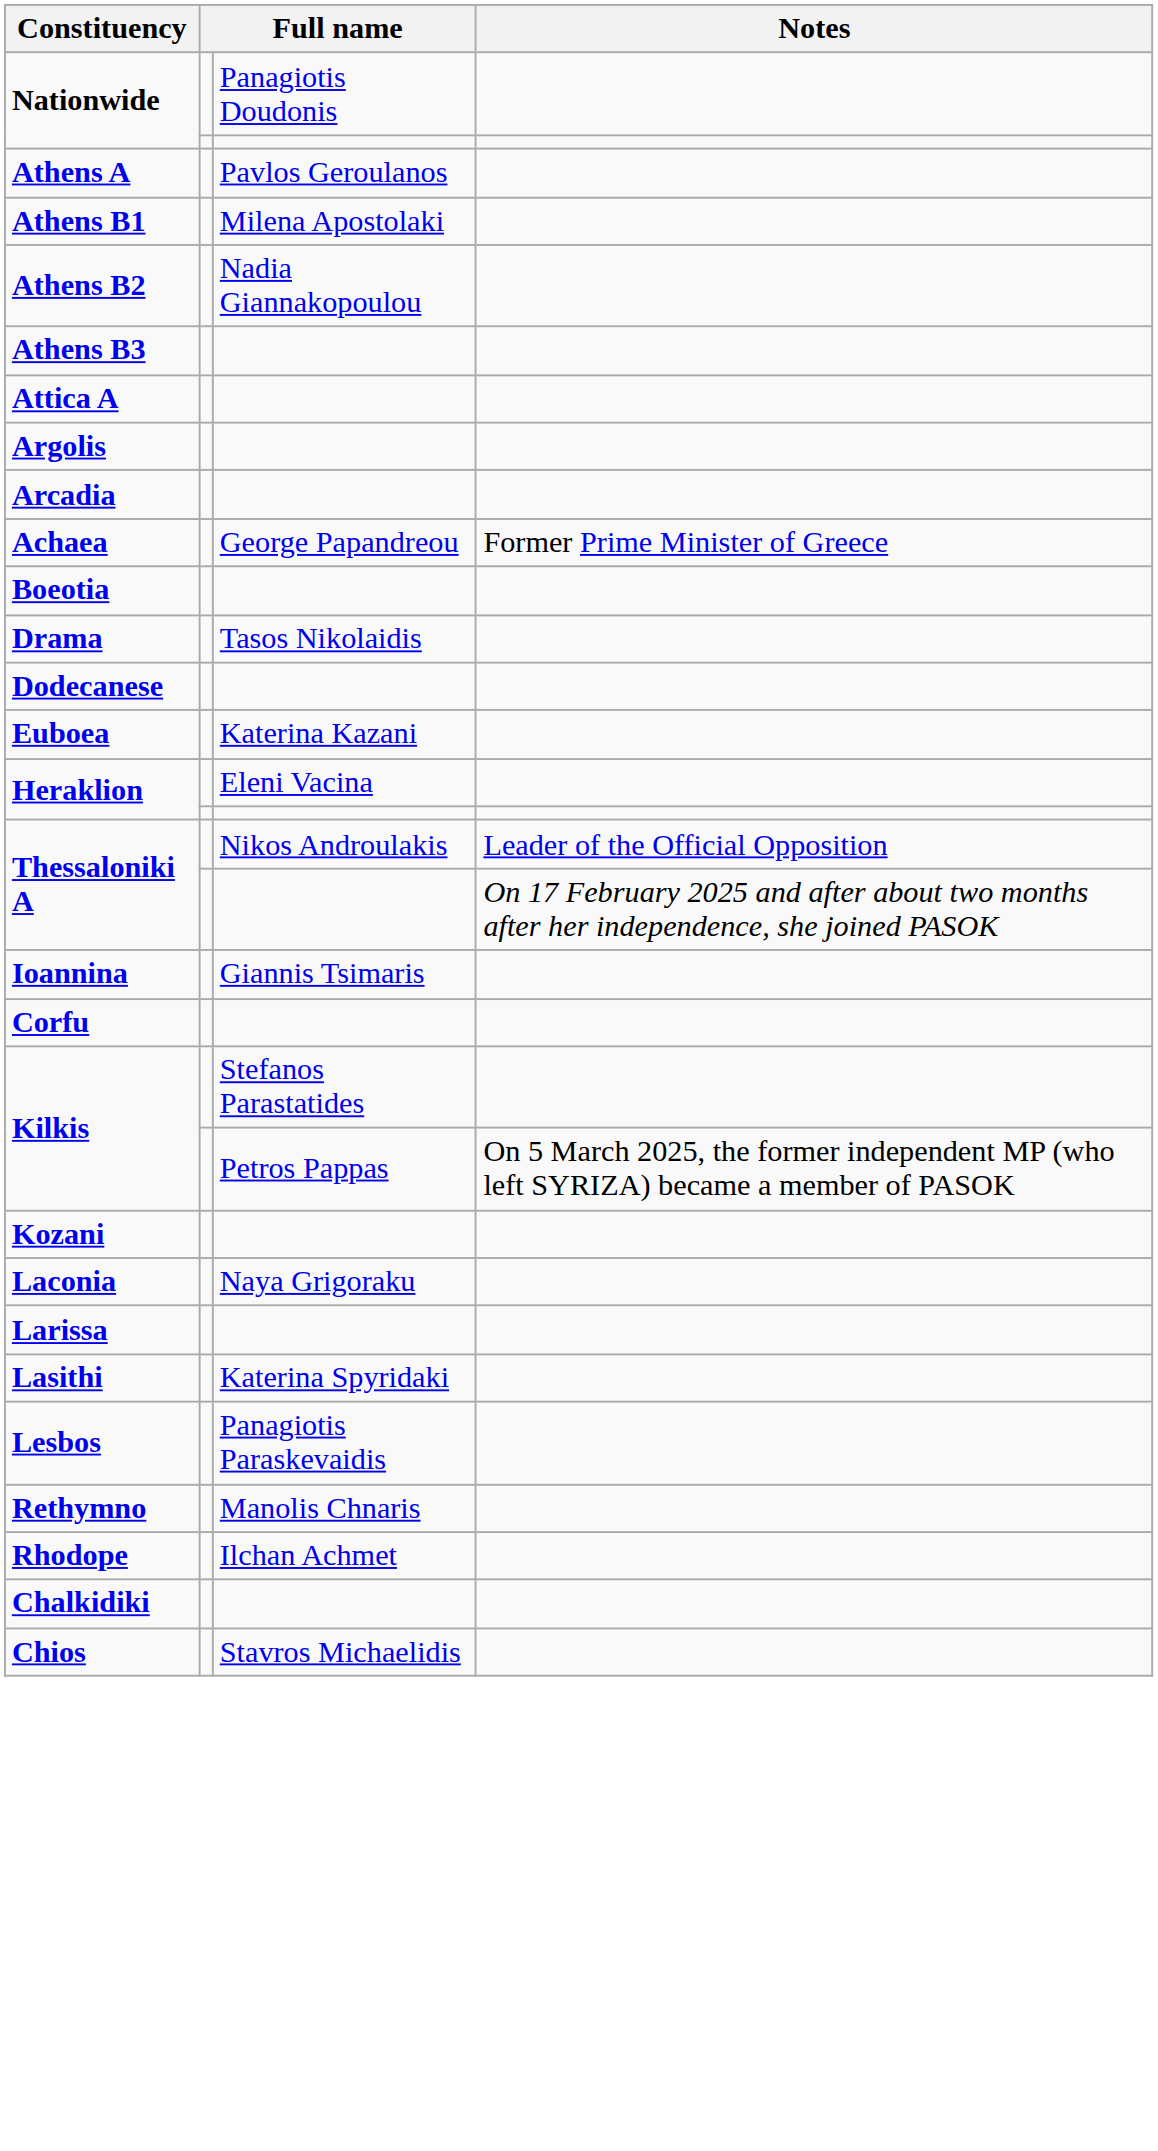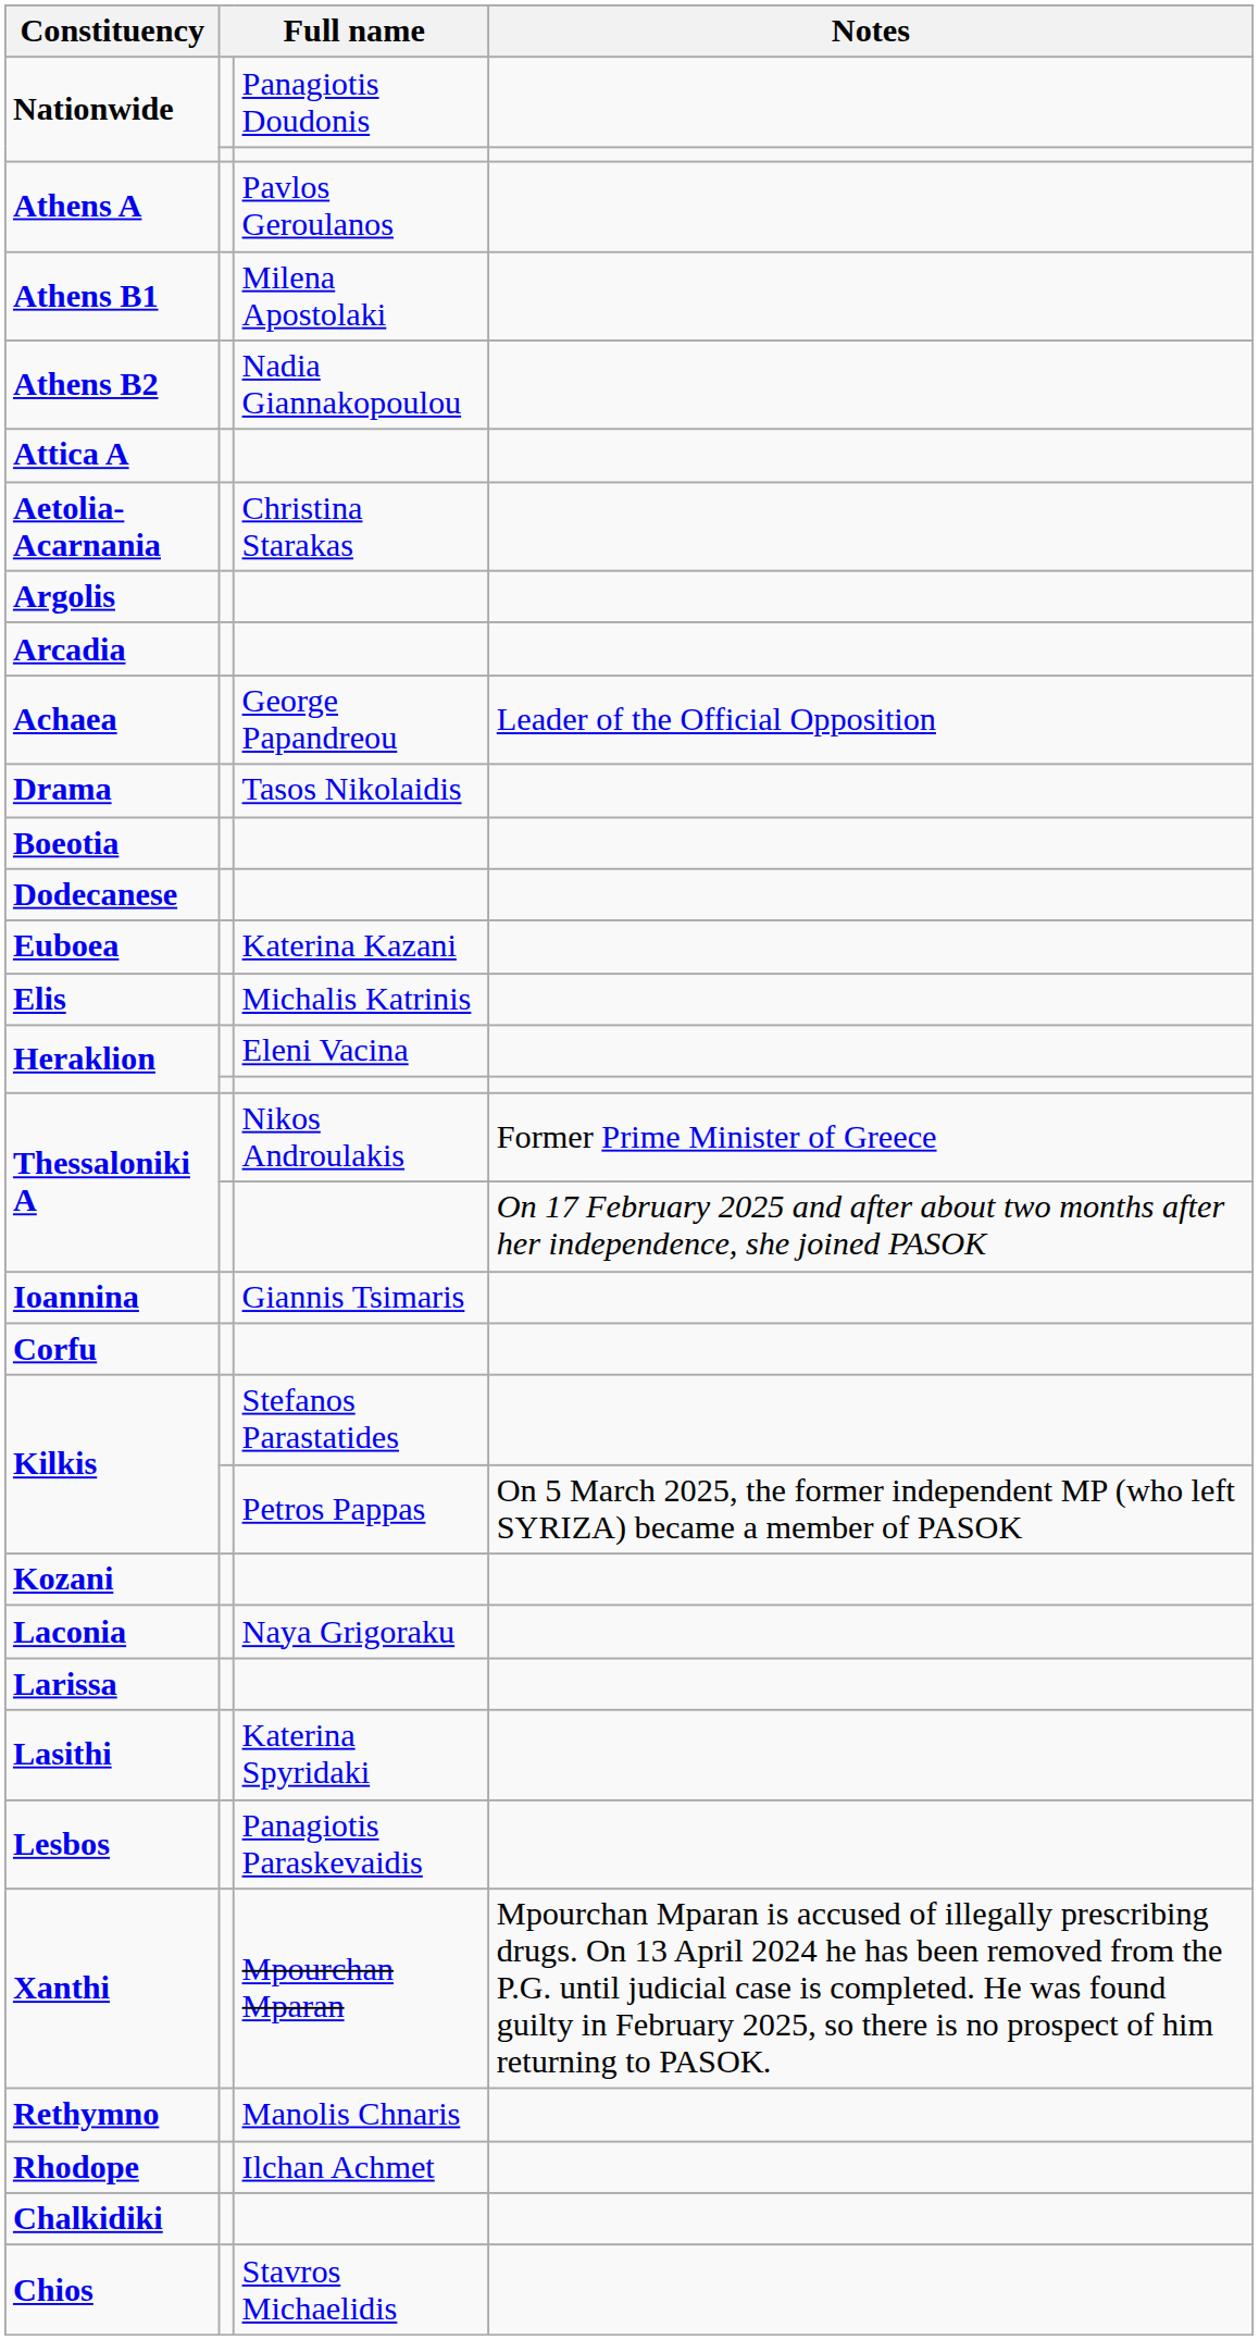- row: Athens B3
+ row: Aetolia-Acarnania | Christina Starakas
Achaea | Notes: Former Prime Minister of Greece -> Leader of the Official Opposition
rows swapped: Boeotia <-> Drama
+ row: Elis | Michalis Katrinis
Thessaloniki A / Nikos Androulakis | Notes: Leader of the Official Opposition -> Former Prime Minister of Greece
+ row: Xanthi | Mpourchan Mparan | Mpourchan Mparan is accused of illegally prescribing drugs. On 13 April 2024 he has been removed from the P.G. until judicial case is completed. He was found guilty in February 2025, so there is no prospect of him returning to PASOK.
